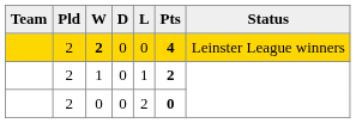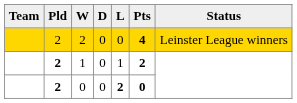row 2 | W: bold -> normal
row 3 | Pld: normal -> bold
row 4 | Pld: normal -> bold
row 4 | L: normal -> bold
